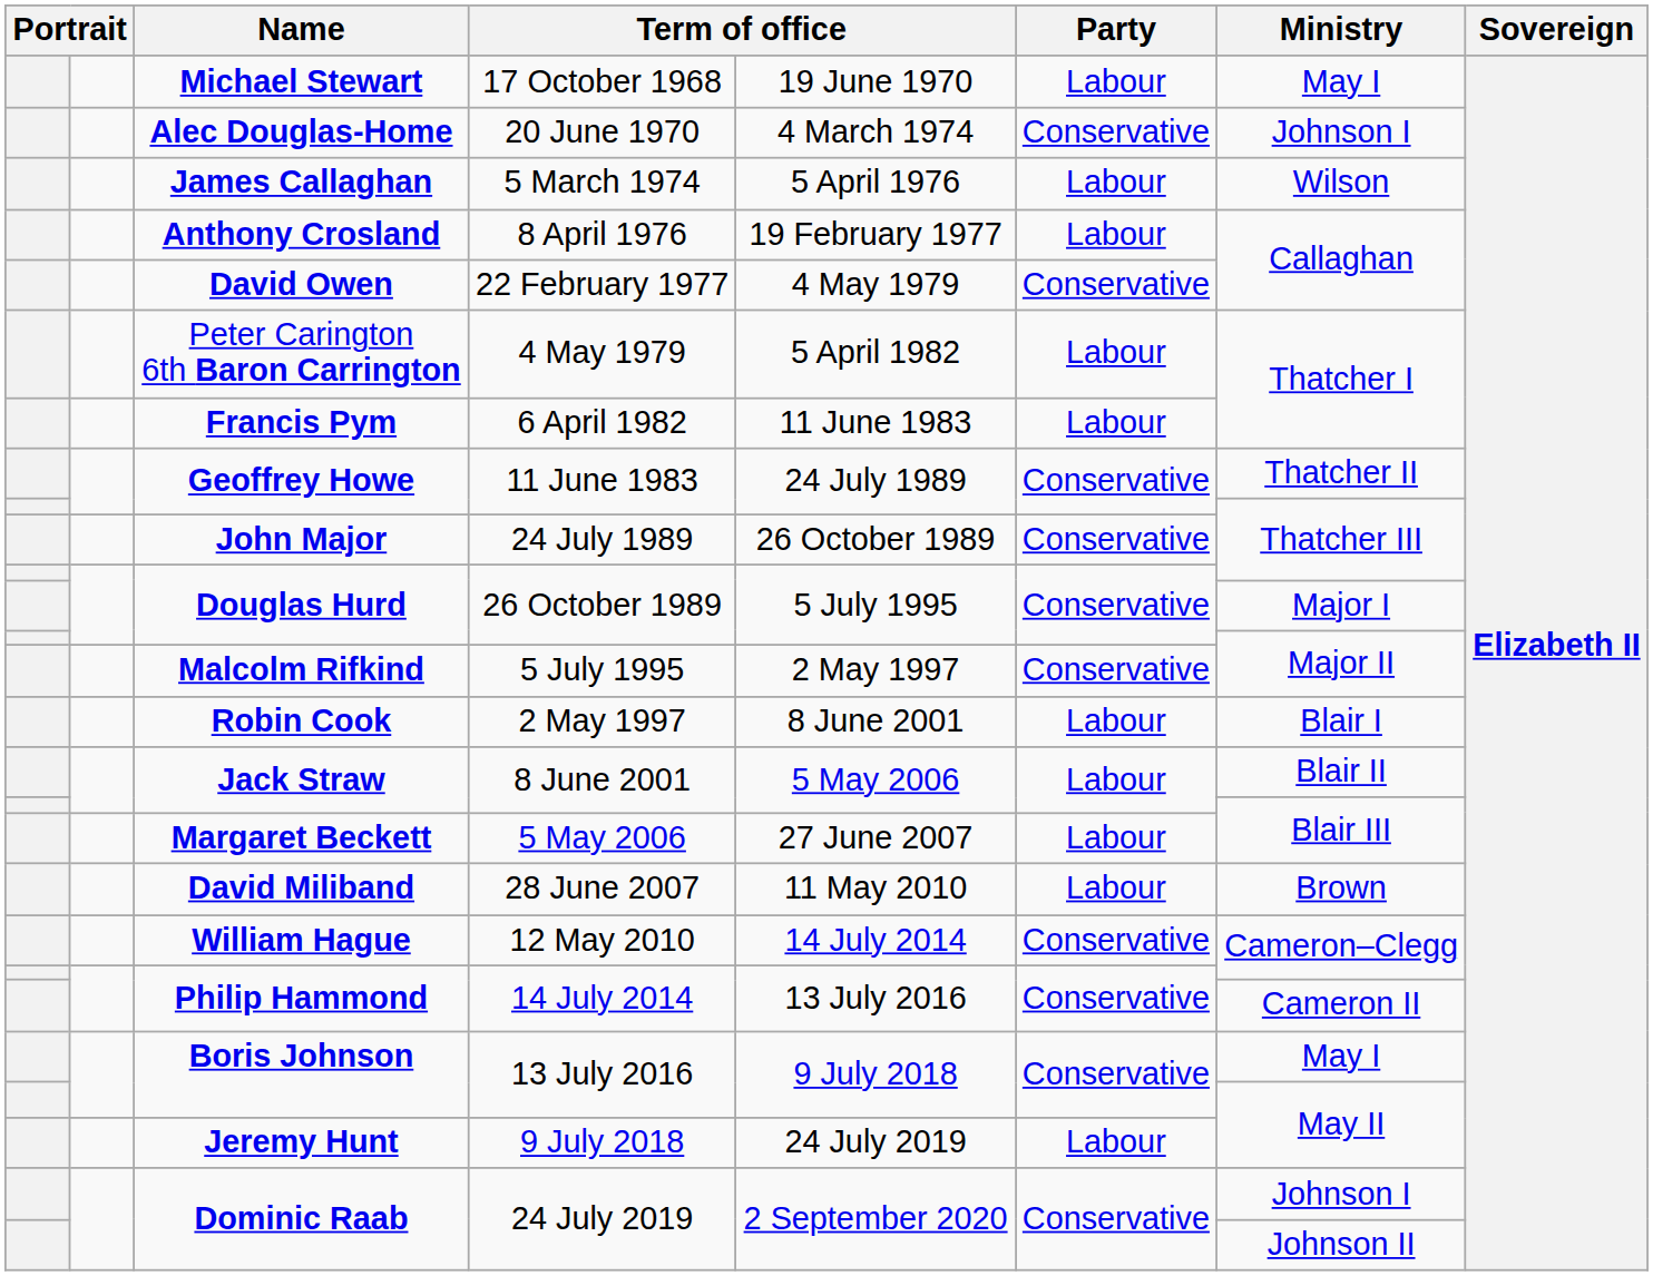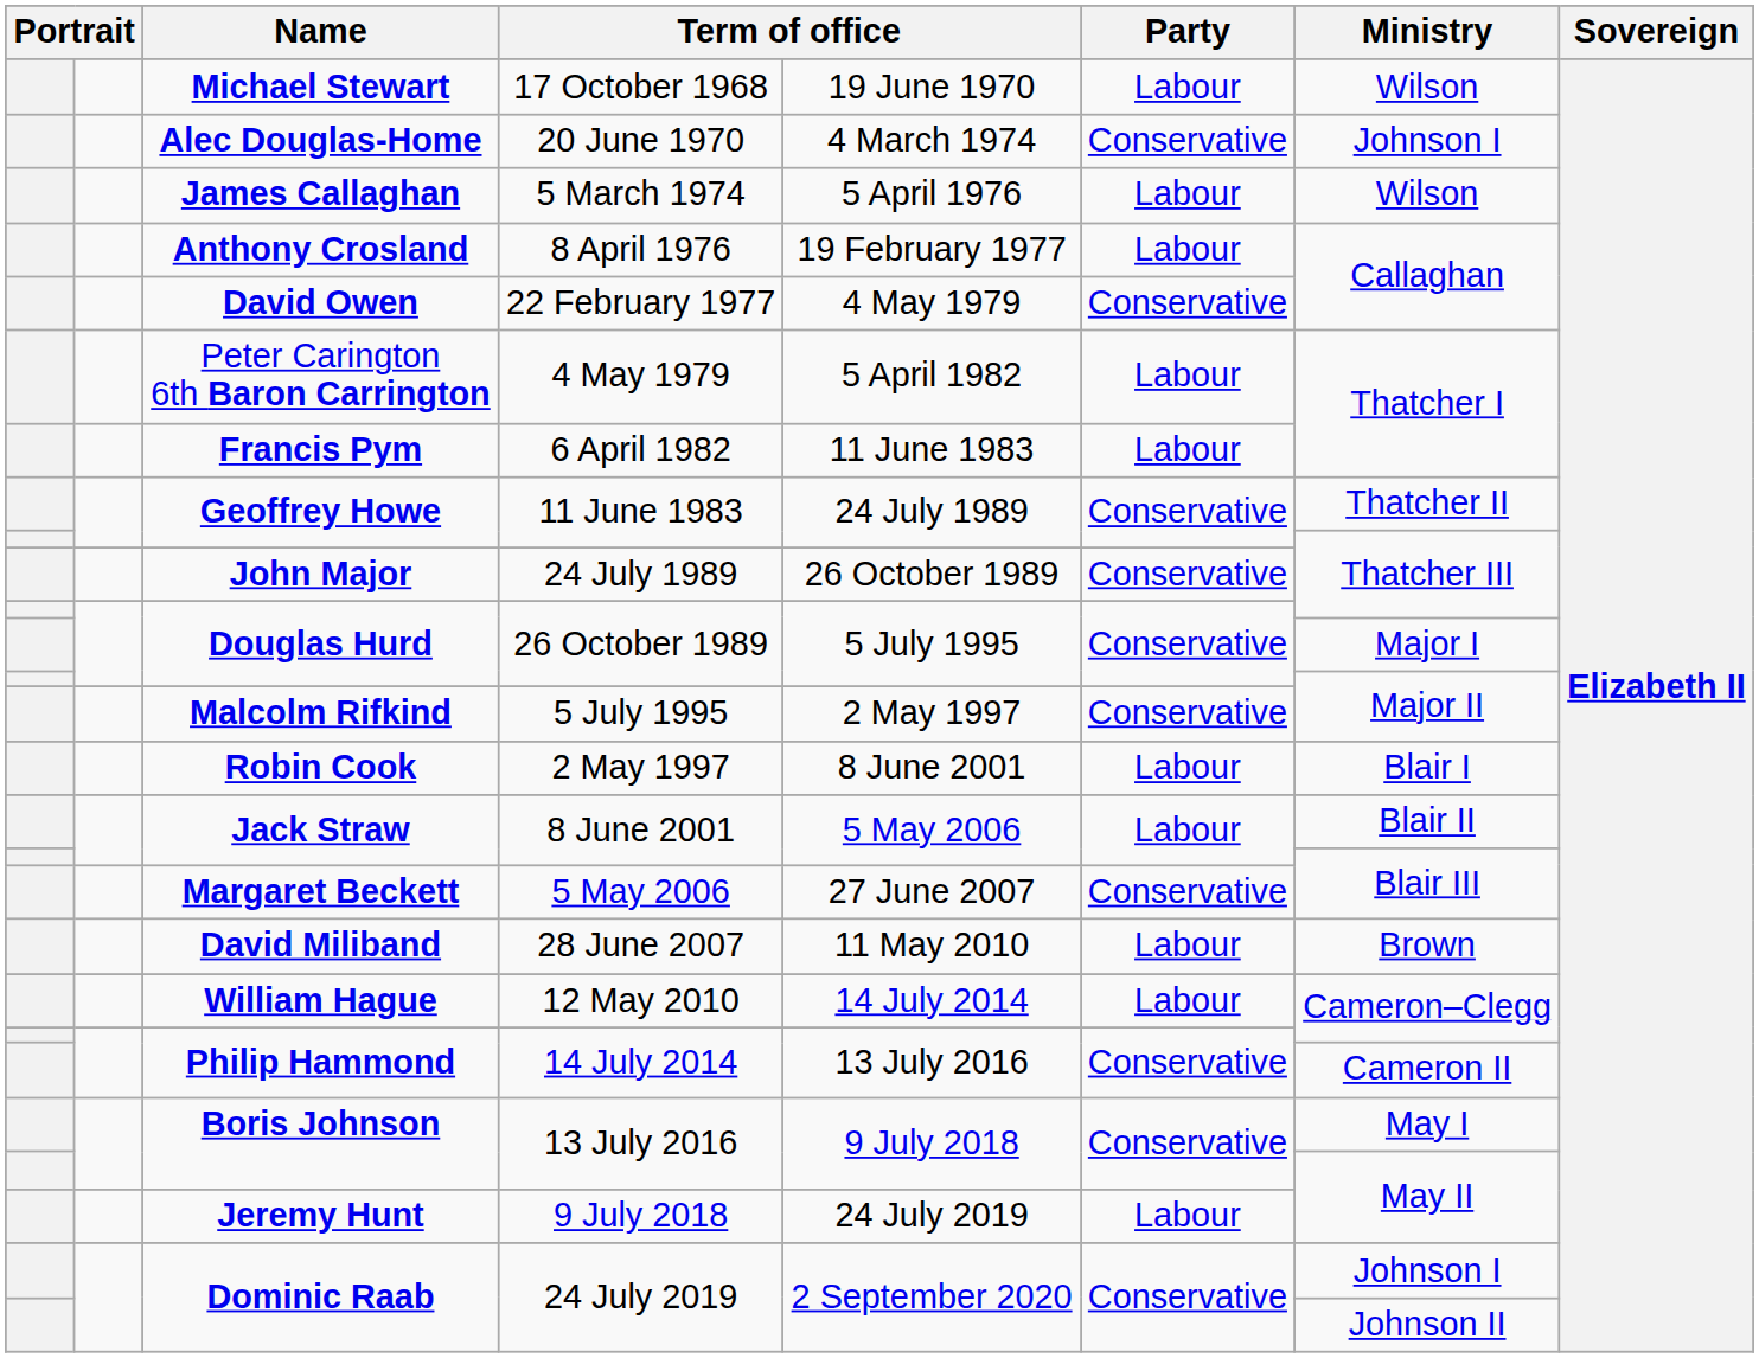Michael Stewart | Ministry: May I -> Wilson
Margaret Beckett | Party: Labour -> Conservative
William Hague | Party: Conservative -> Labour
